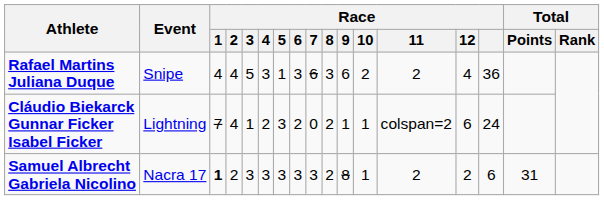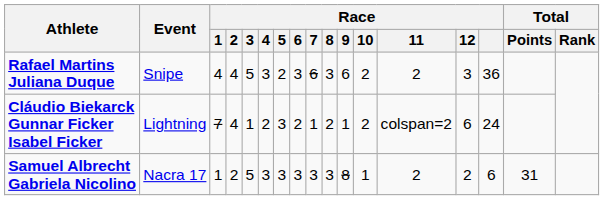Rafael Martins Juliana Duque | Race / 5: 1 -> 2
Rafael Martins Juliana Duque | Race / 12: 4 -> 3
Cláudio Biekarck Gunnar Ficker Isabel Ficker | Race / 7: 0 -> 1
Cláudio Biekarck Gunnar Ficker Isabel Ficker | Race / 10: 1 -> 2
Samuel Albrecht Gabriela Nicolino | Race / 1: bold -> normal
Samuel Albrecht Gabriela Nicolino | Race / 3: 3 -> 5
Samuel Albrecht Gabriela Nicolino | Race / 8: 2 -> 3
